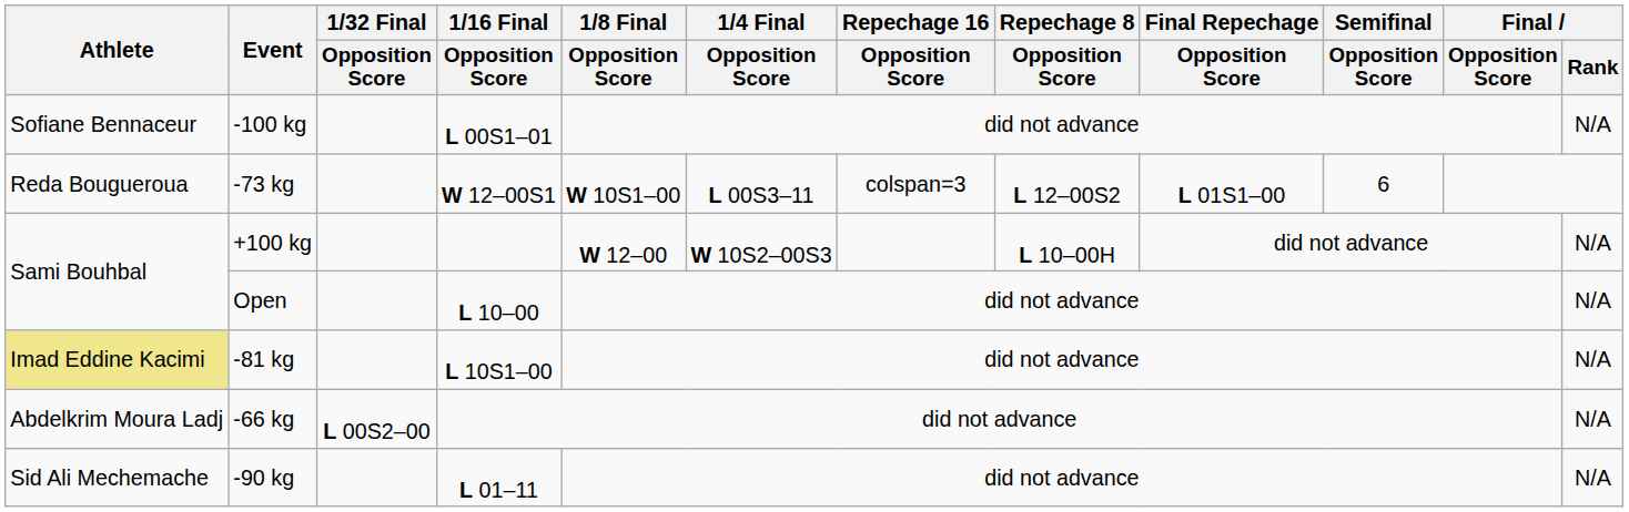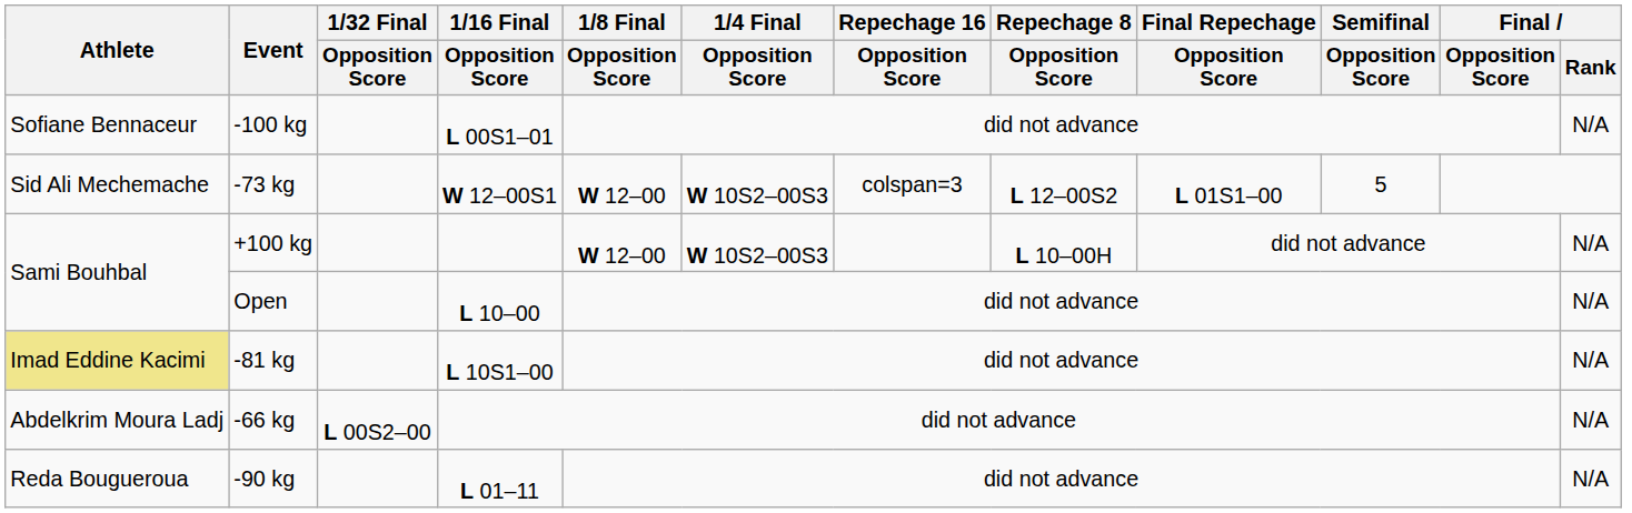-73 kg | Athlete: Reda Bougueroua -> Sid Ali Mechemache
-73 kg | 1/8 Final / Opposition Score: W 10S1–00 -> W 12–00
-73 kg | 1/4 Final / Opposition Score: L 00S3–11 -> W 10S2–00S3
-73 kg | Semifinal / Opposition Score: 6 -> 5
-90 kg | Athlete: Sid Ali Mechemache -> Reda Bougueroua
